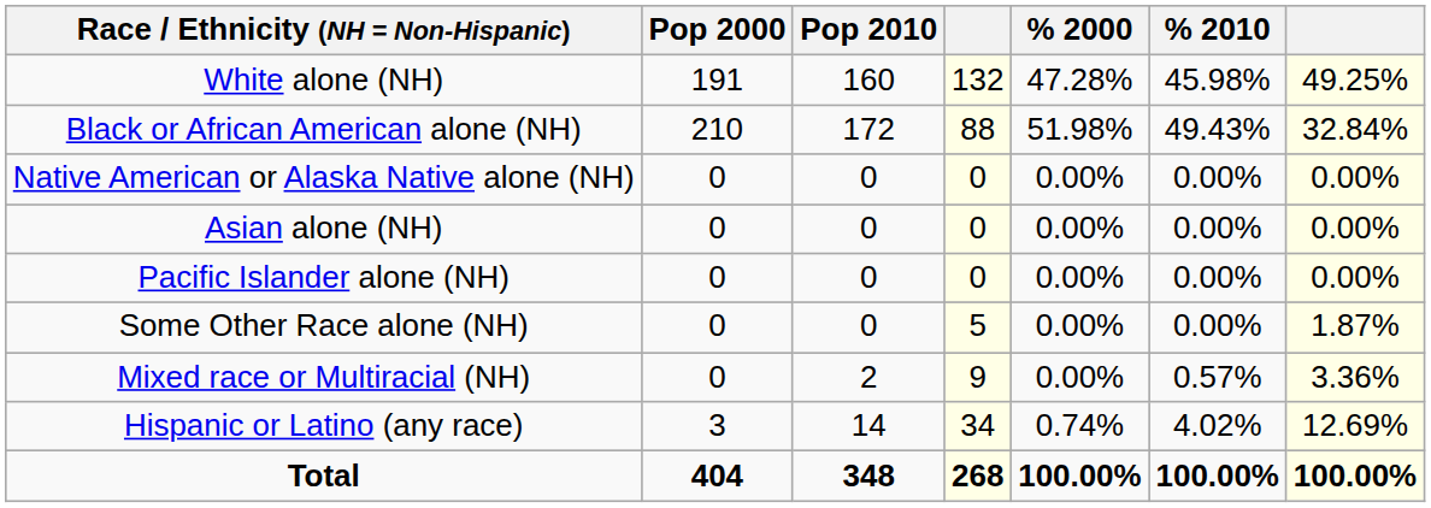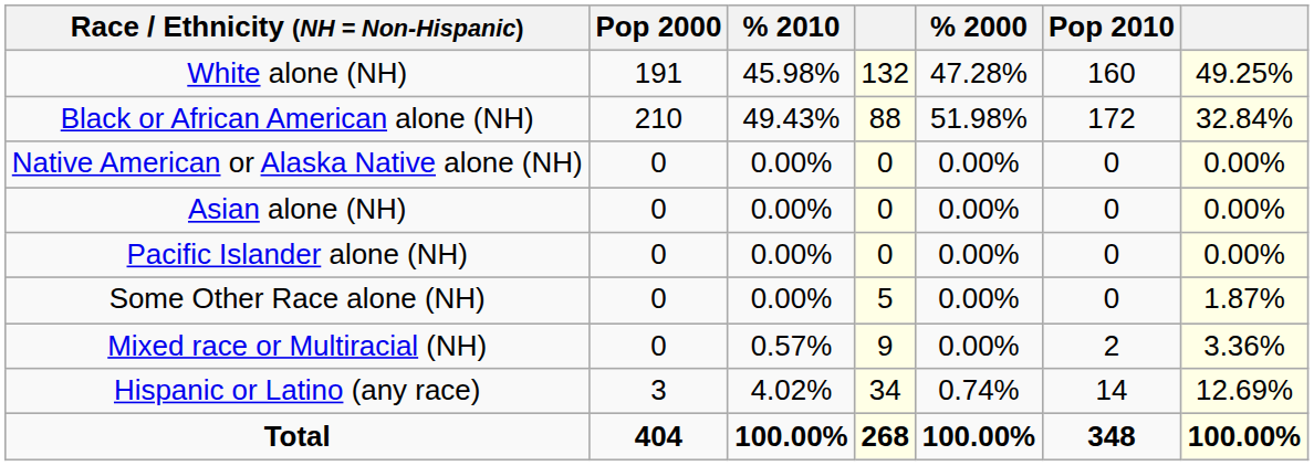columns swapped: Pop 2010 <-> % 2010
